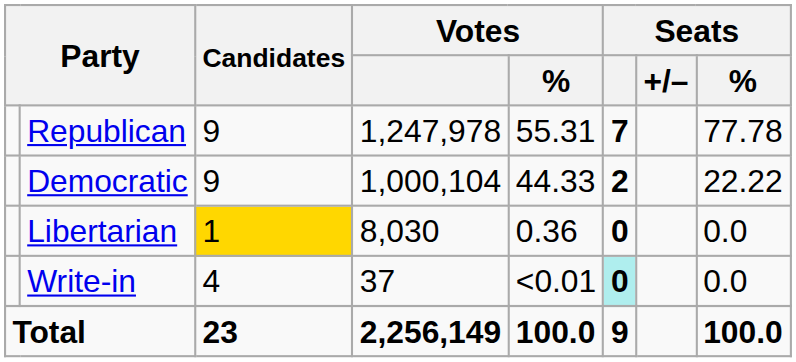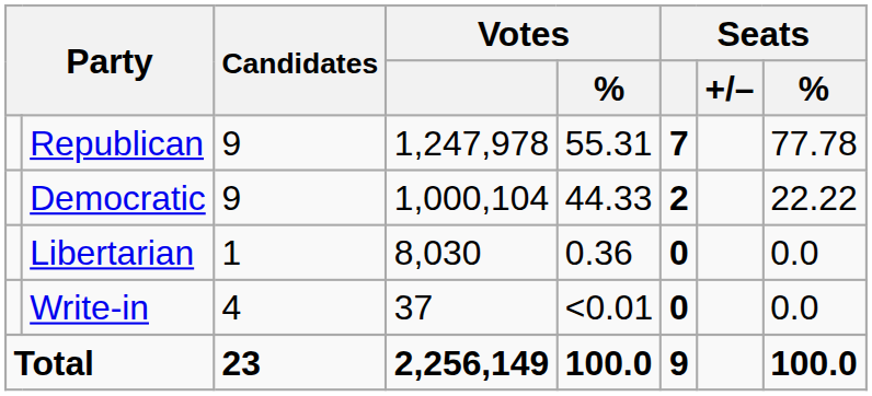Libertarian | Candidates: gold background -> no background
Write-in | Seats: paleturquoise background -> no background
